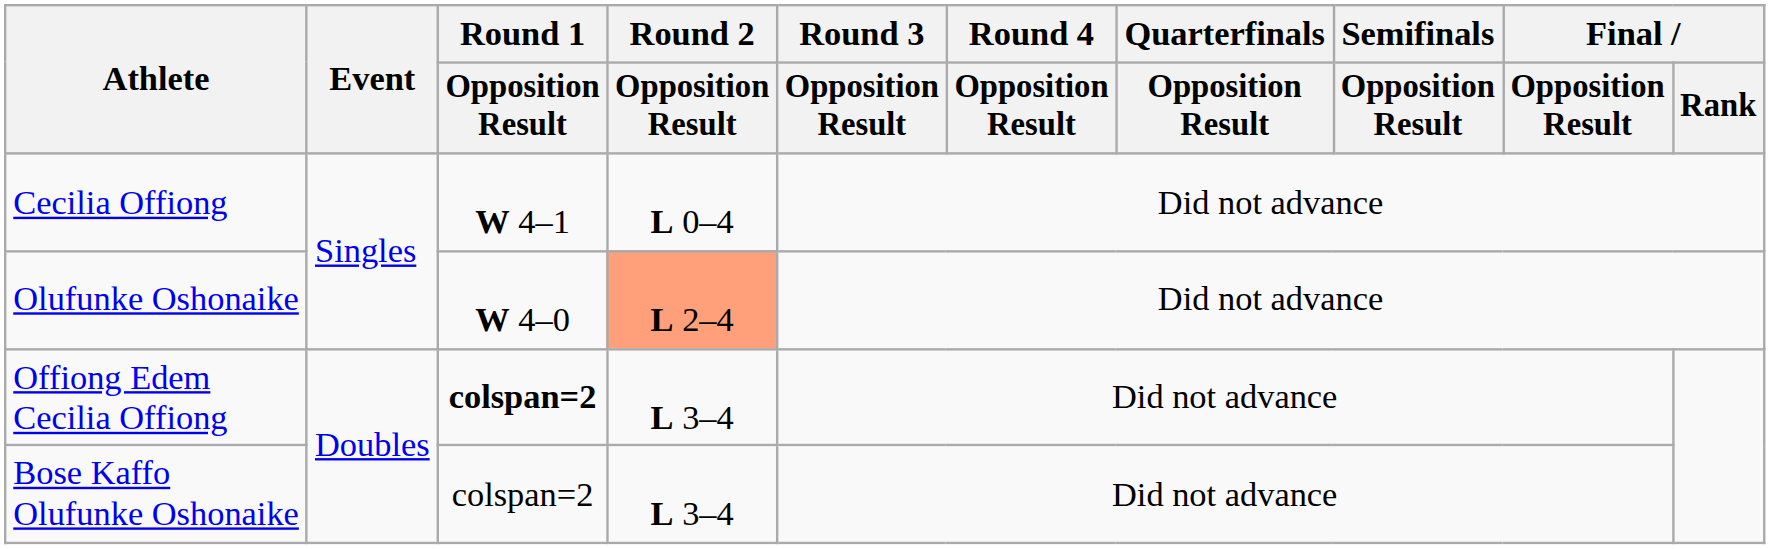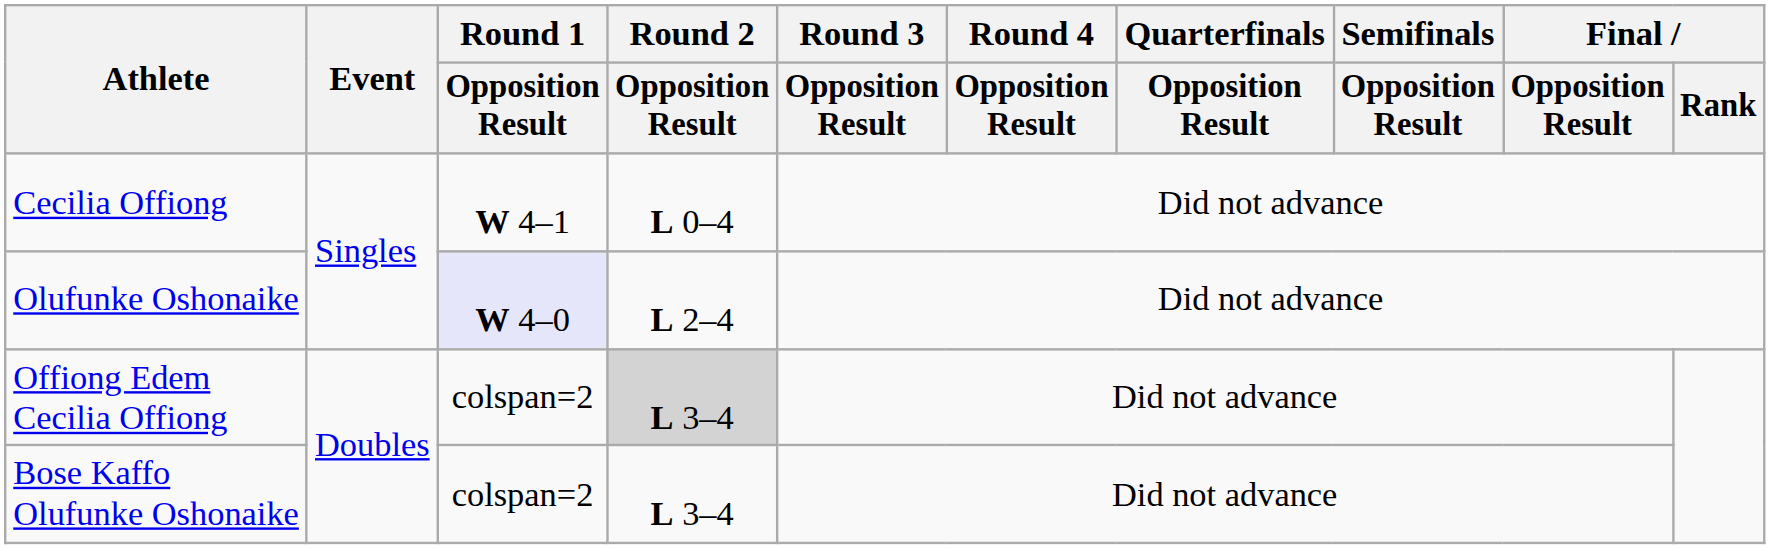Olufunke Oshonaike | Round 1 / Opposition Result: no background -> lavender background
Olufunke Oshonaike | Round 2 / Opposition Result: lightsalmon background -> no background
Offiong Edem Cecilia Offiong | Round 1 / Opposition Result: bold -> normal
Offiong Edem Cecilia Offiong | Round 2 / Opposition Result: no background -> lightgrey background
